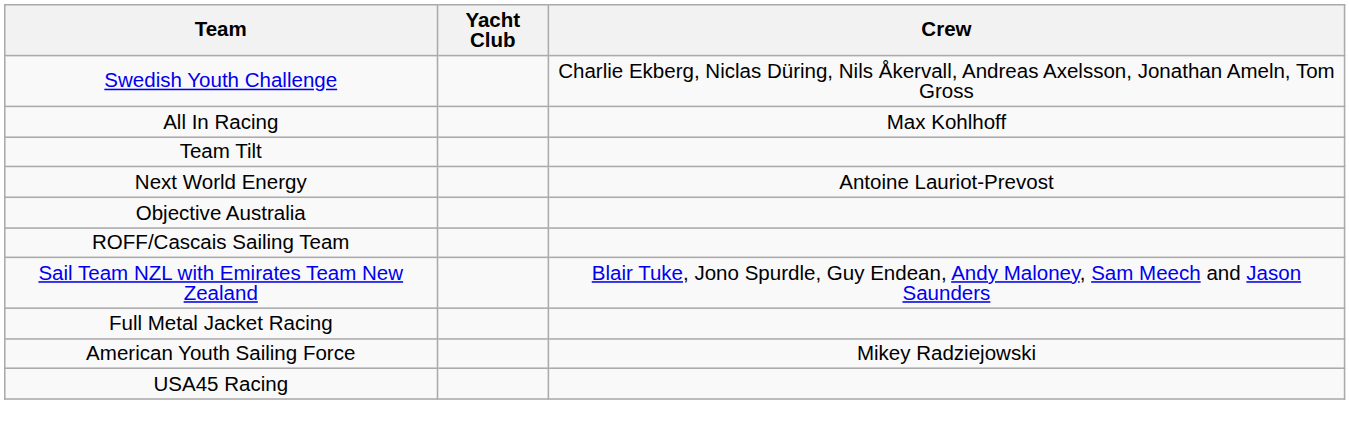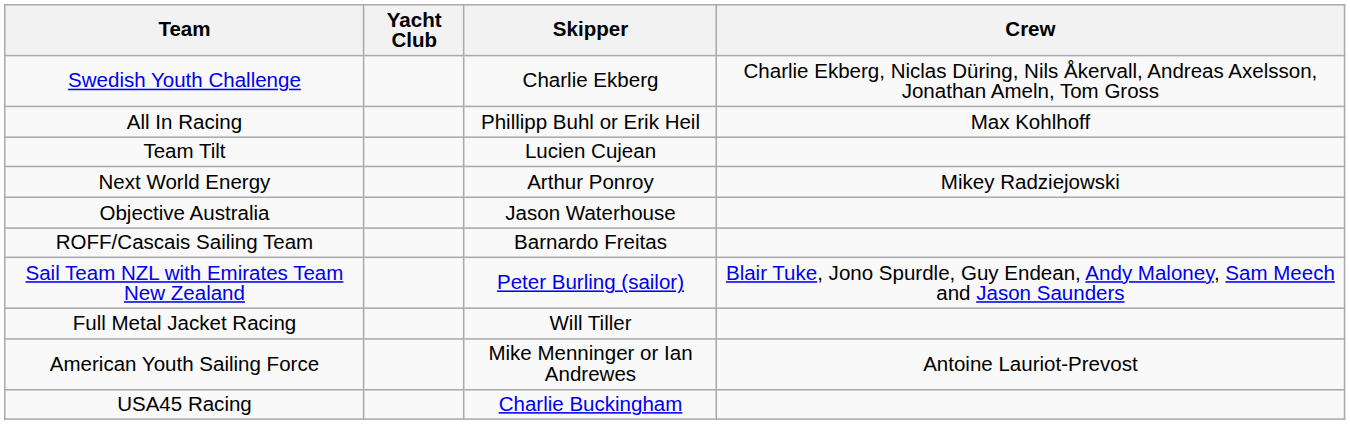+ column: Skipper | Charlie Ekberg | Phillipp Buhl or Erik Heil | Lucien Cujean | Arthur Ponroy | Jason Waterhouse | Barnardo Freitas | Peter Burling (sailor) | Will Tiller | Mike Menninger or Ian Andrewes | Charlie Buckingham
Next World Energy | Crew: Antoine Lauriot-Prevost -> Mikey Radziejowski
American Youth Sailing Force | Crew: Mikey Radziejowski -> Antoine Lauriot-Prevost
